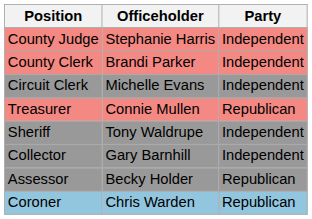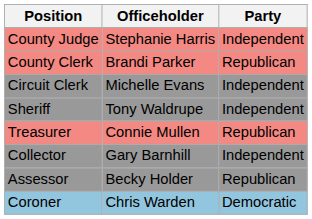County Clerk | Party: Independent -> Republican
rows swapped: Sheriff <-> Treasurer
Coroner | Party: Republican -> Democratic
